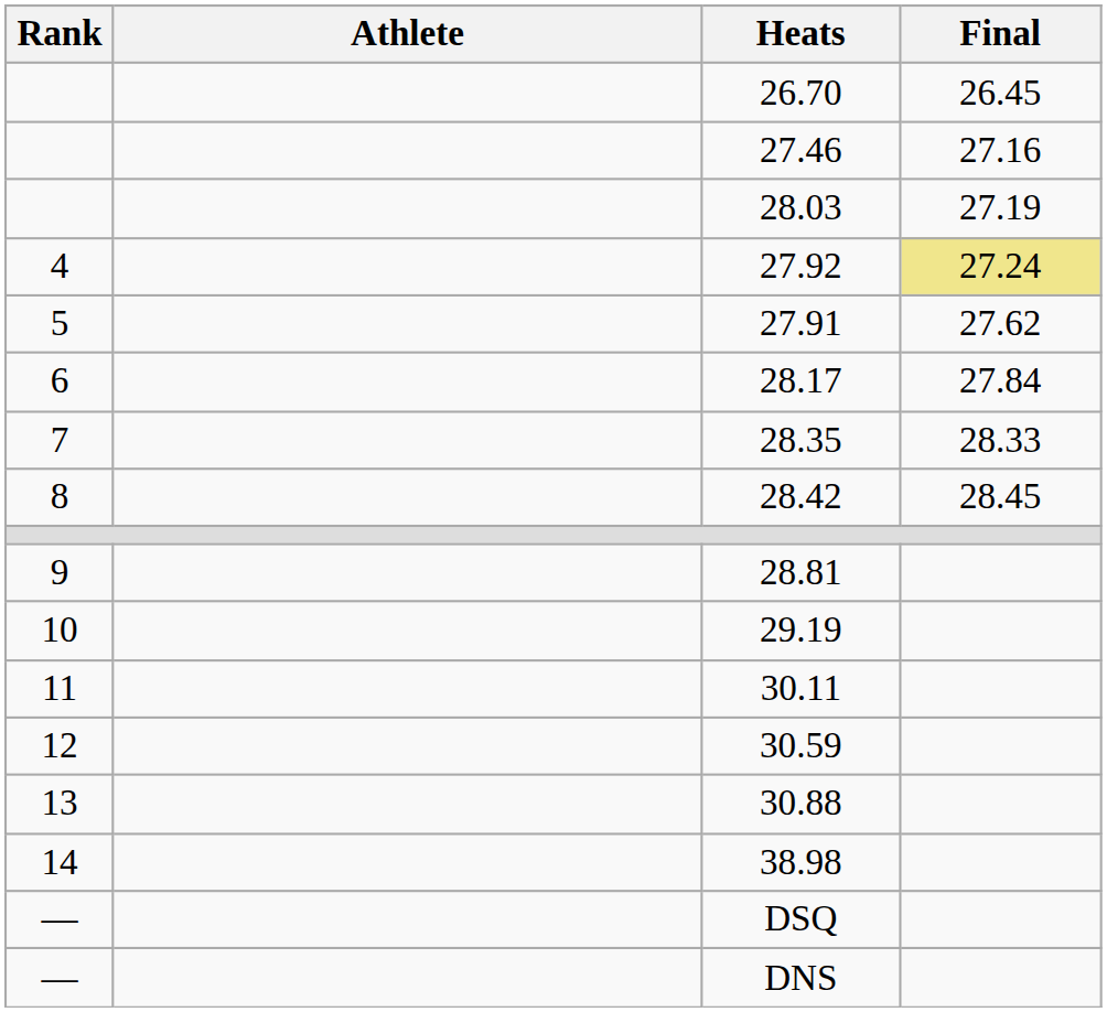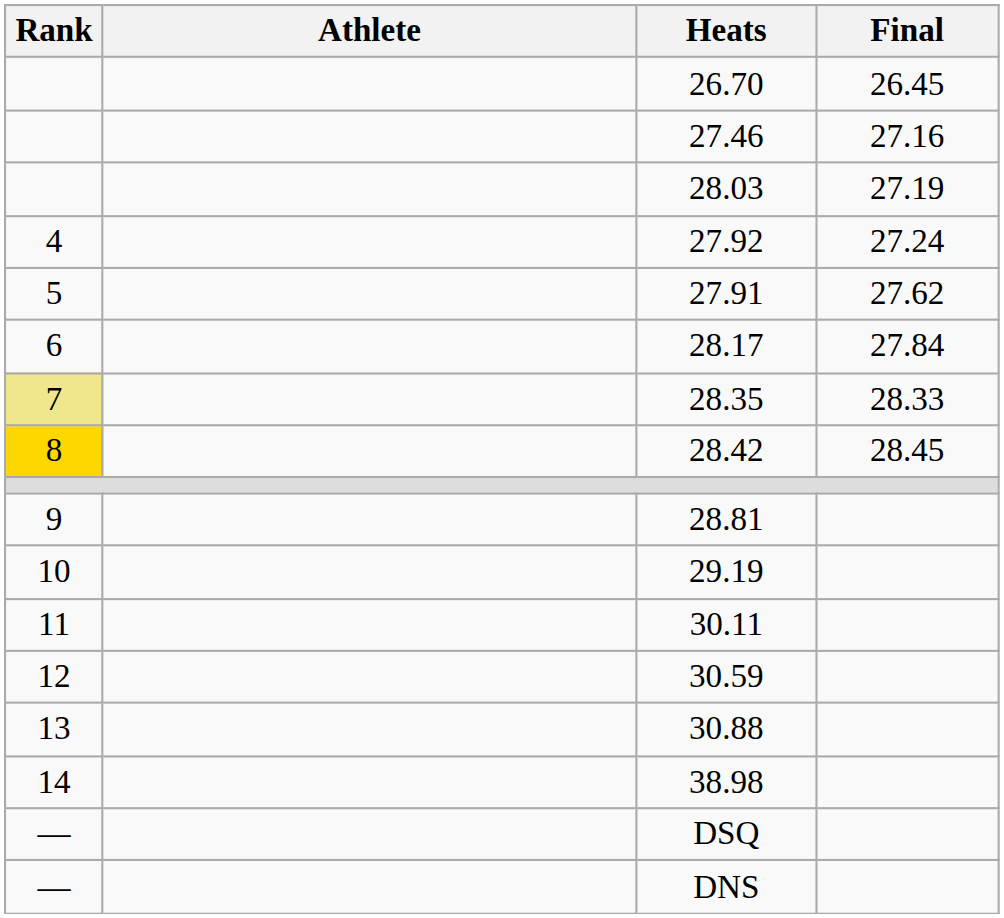27.92 | Final: khaki background -> no background
28.35 | Rank: no background -> khaki background
28.42 | Rank: no background -> gold background
